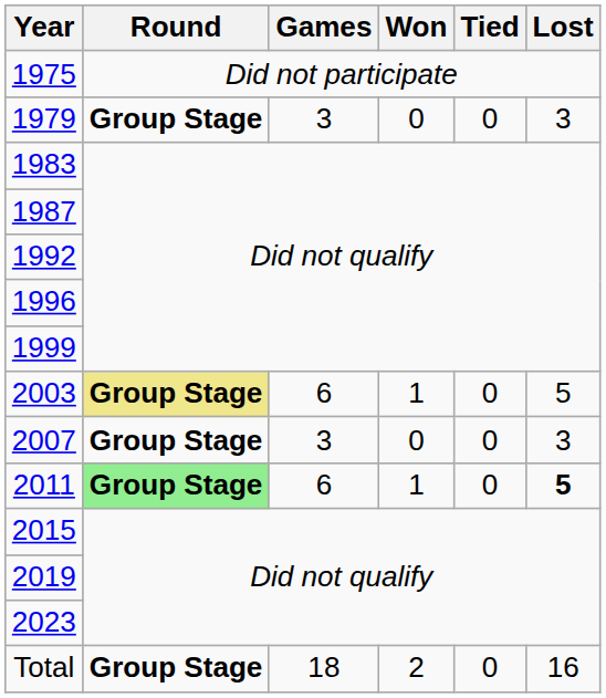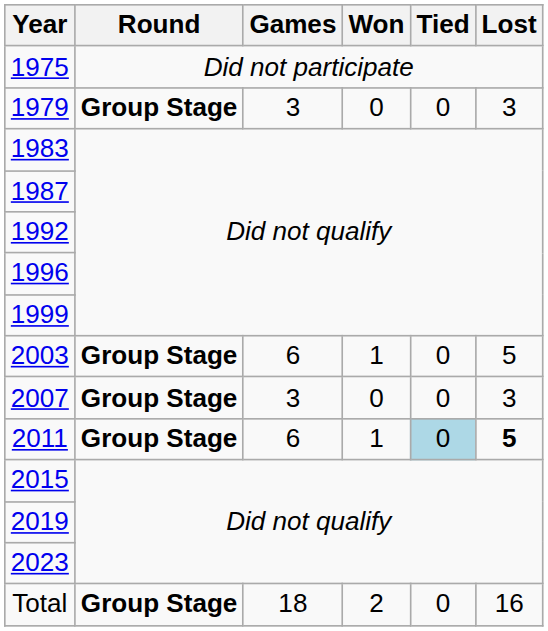2003 | Round: khaki background -> no background
2011 | Round: lightgreen background -> no background
2011 | Tied: no background -> lightblue background
